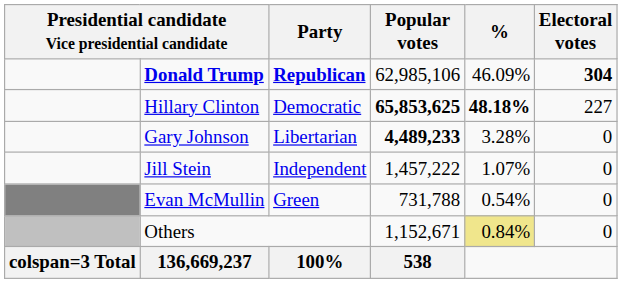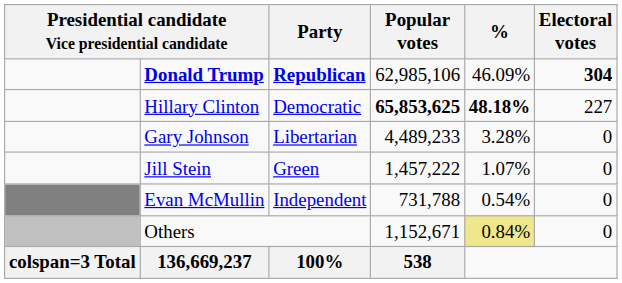Gary Johnson | Popular votes: bold -> normal
Jill Stein | Party: Independent -> Green
Evan McMullin | Party: Green -> Independent
